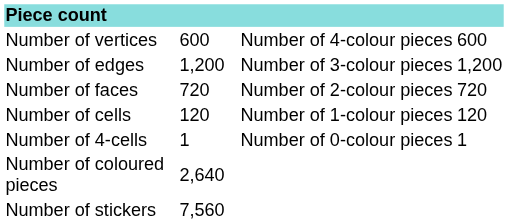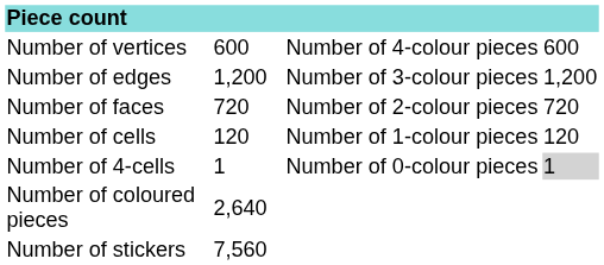Number of 4-cells | column 4: no background -> lightgrey background
